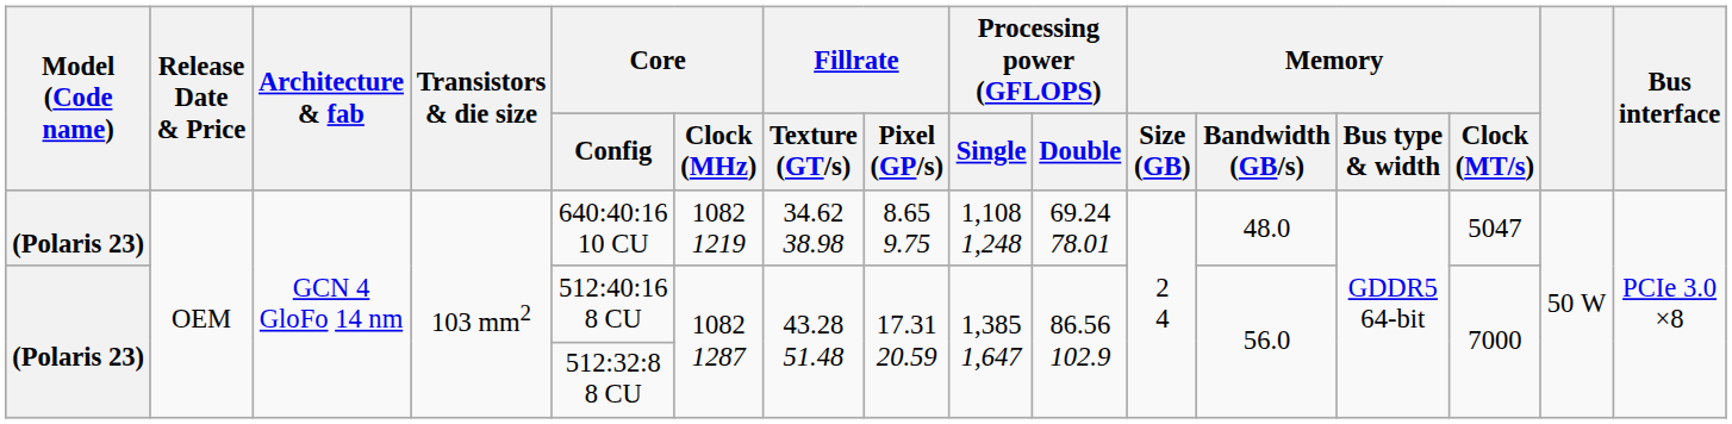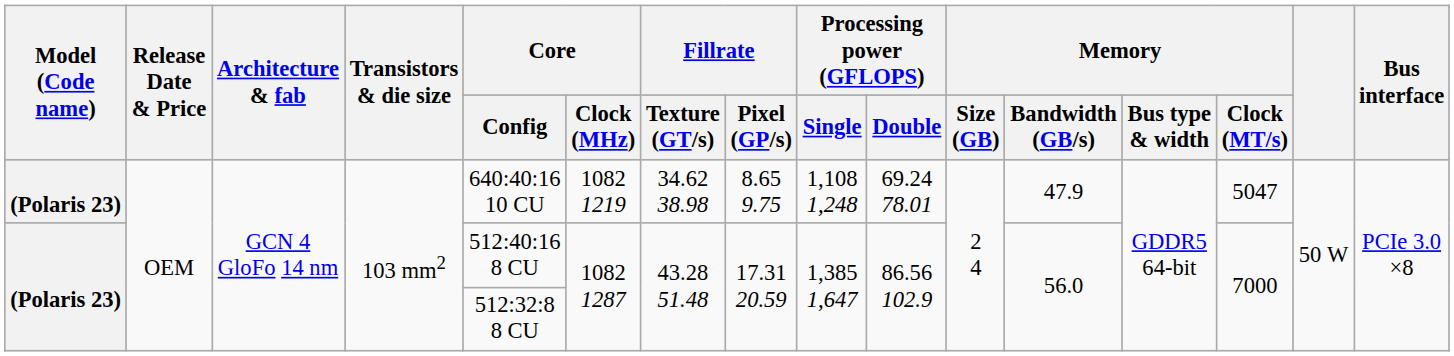row 3 | Memory / Bandwidth (GB/s): 48.0 -> 47.9
